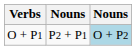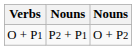O + P1 | column 3: lightblue background -> no background
